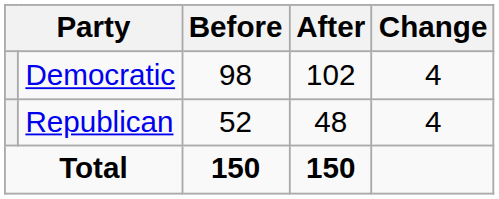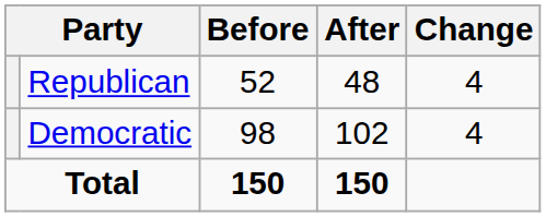rows swapped: Democratic <-> Republican
